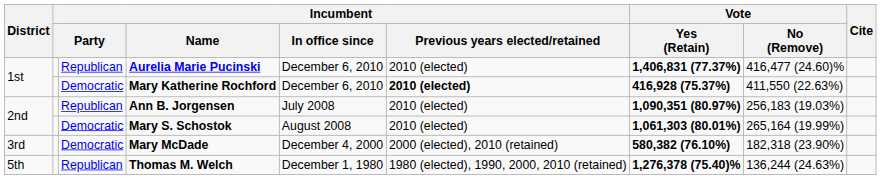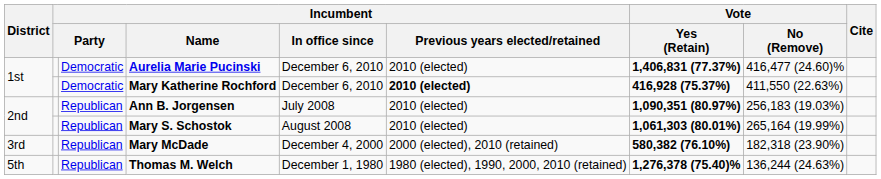Aurelia Marie Pucinski | column 3: Republican -> Democratic
Mary S. Schostok | column 3: Democratic -> Republican
Mary McDade | column 3: Democratic -> Republican
